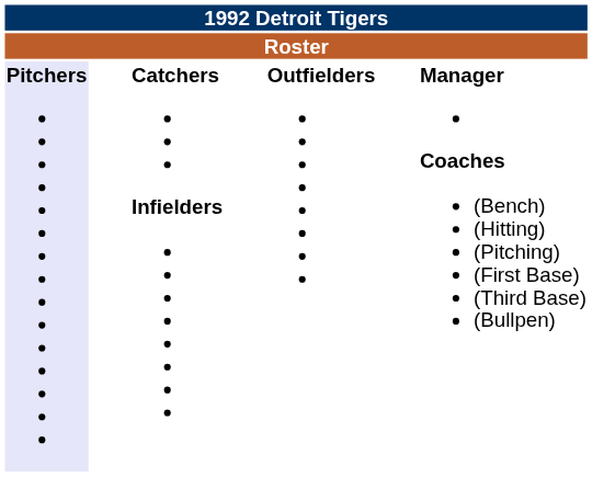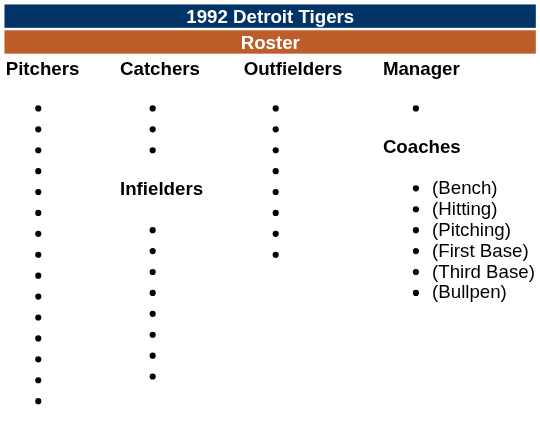Pitchers | column 1: lavender background -> no background
